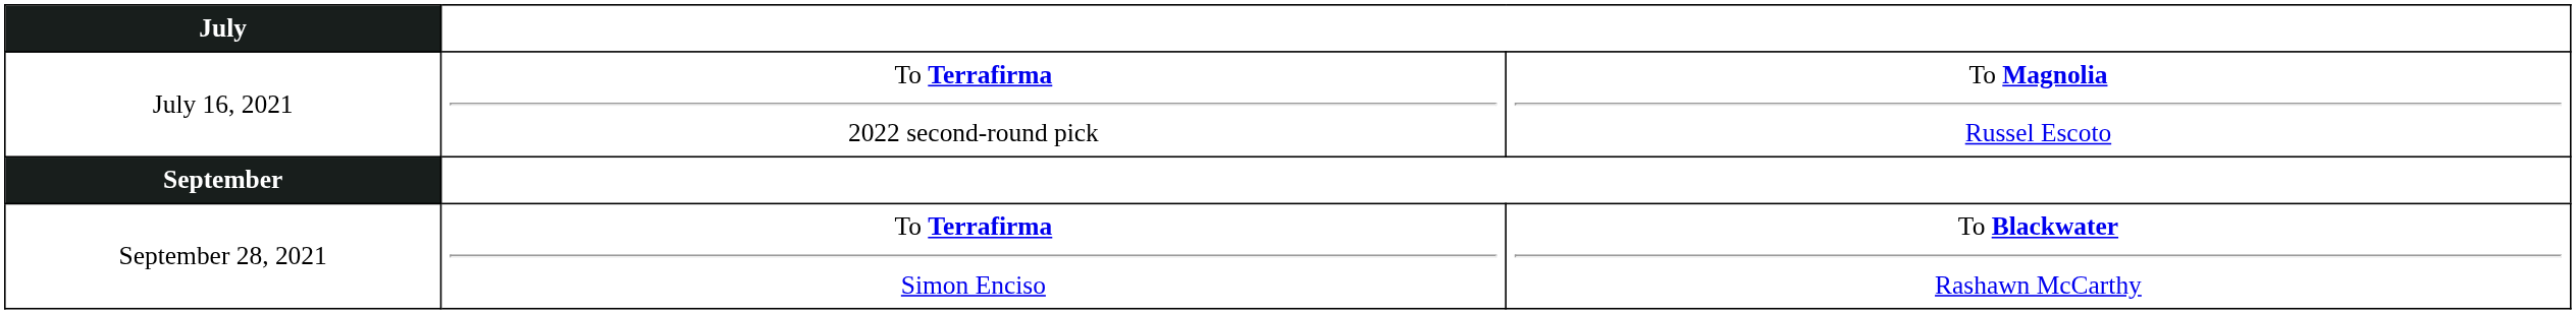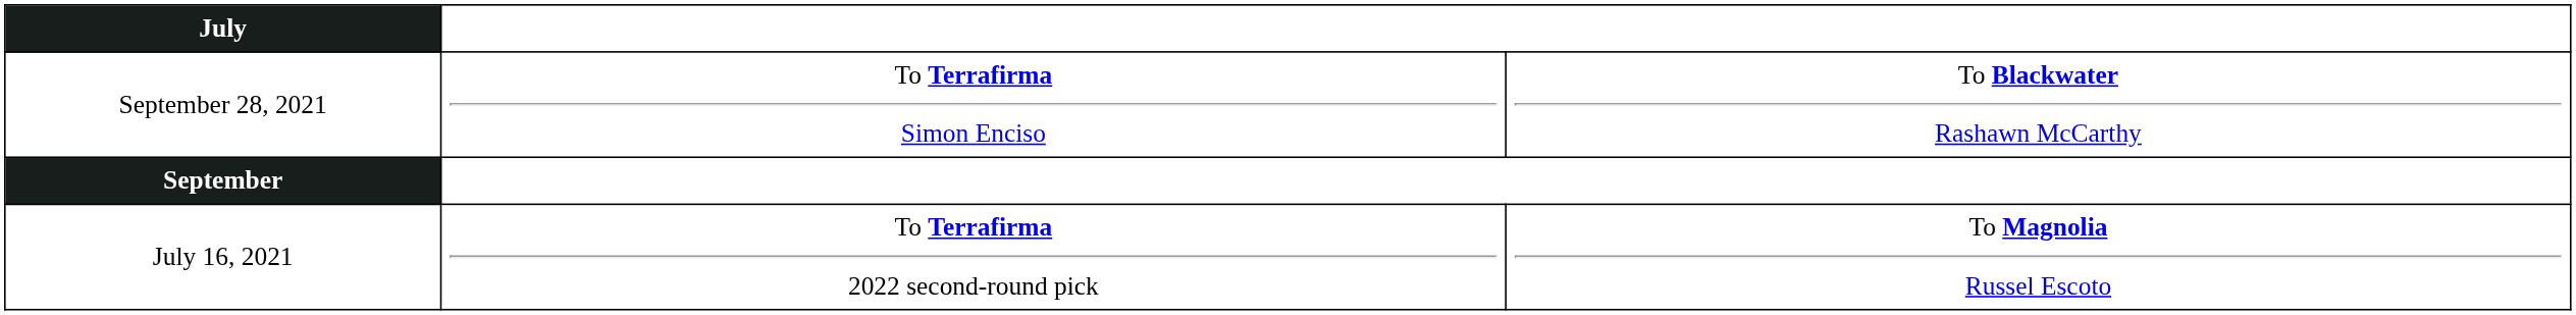rows swapped: July 16, 2021 <-> September 28, 2021
